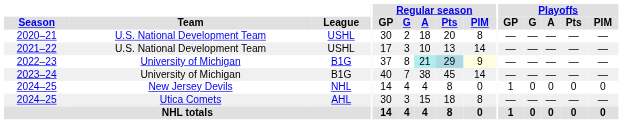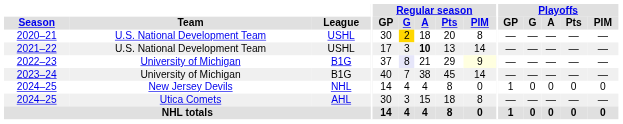2020–21 | Regular season / G: no background -> gold background
2021–22 | Regular season / A: normal -> bold
2022–23 | Regular season / G: no background -> lavender background
2022–23 | Regular season / A: paleturquoise background -> no background
2022–23 | Regular season / Pts: lightblue background -> no background
